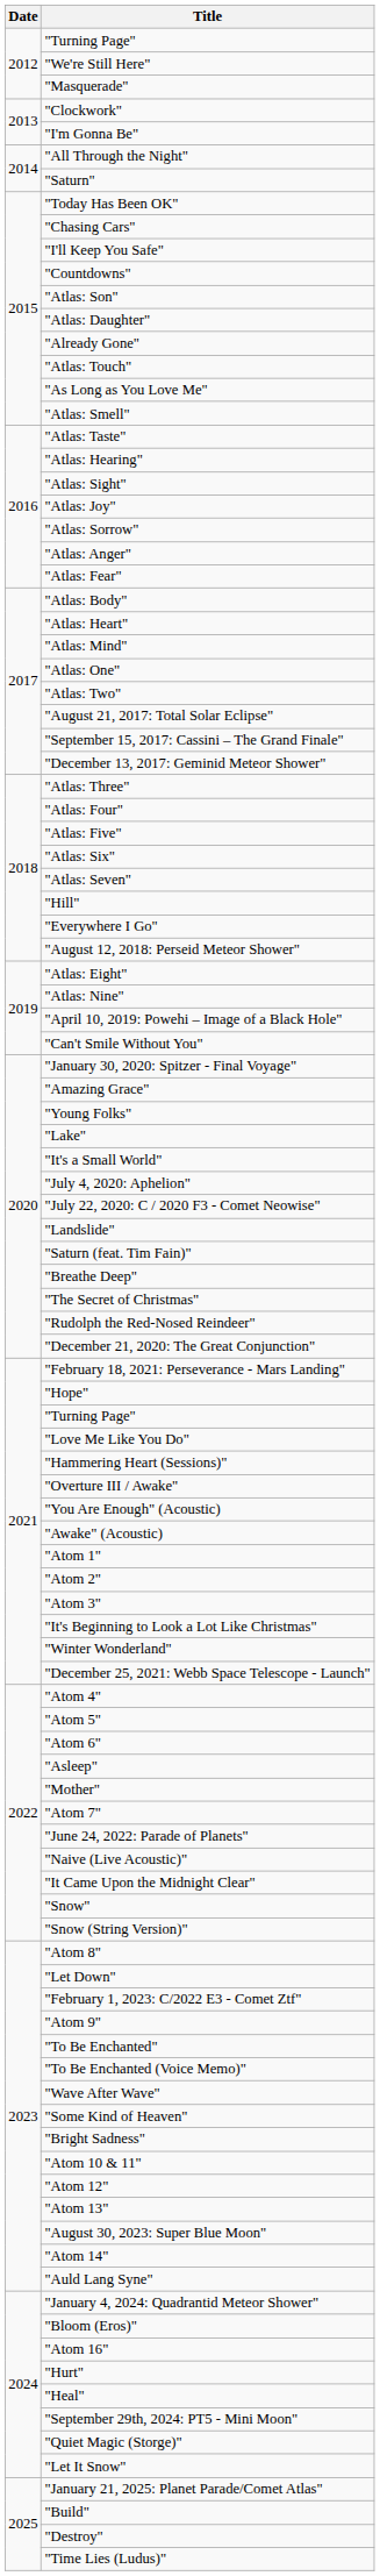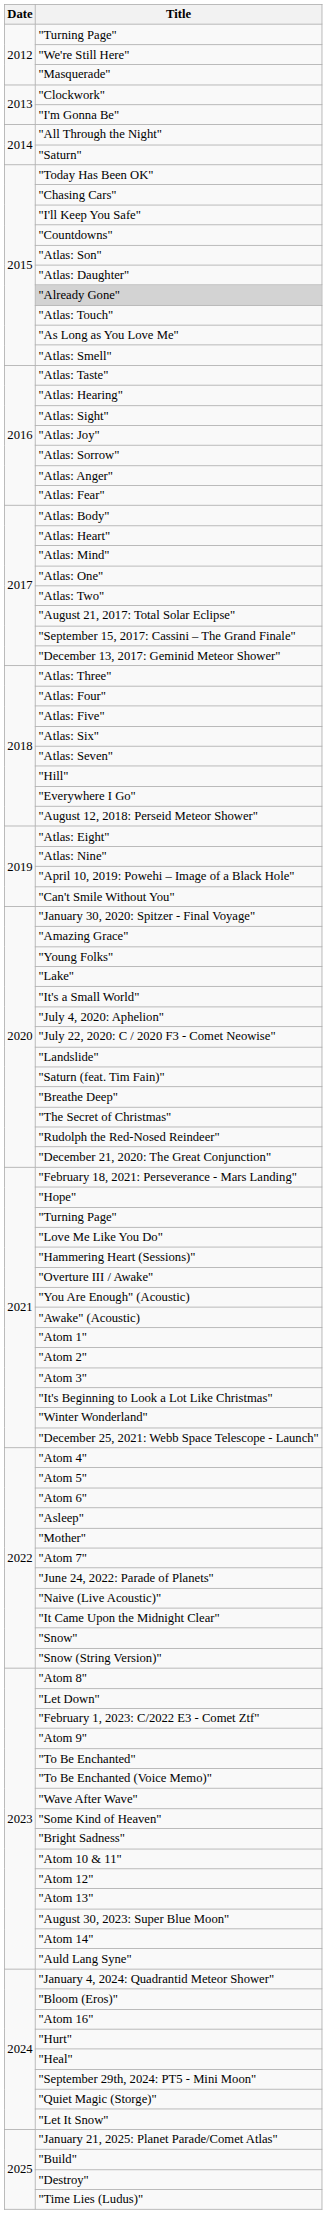row 15 | Title: no background -> lightgrey background
